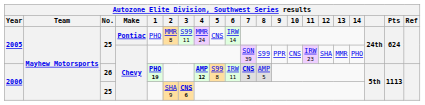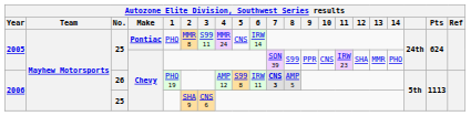2006 / 26 | 1: bold -> normal
2006 / 26 | 4: bold -> normal
2006 / 25 | 3: bold -> normal
